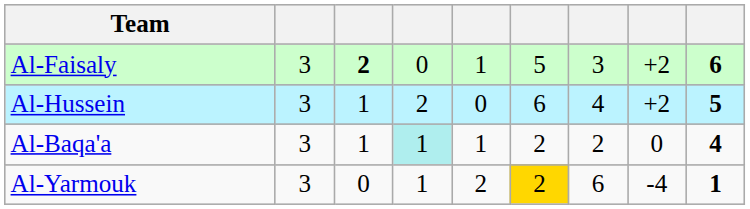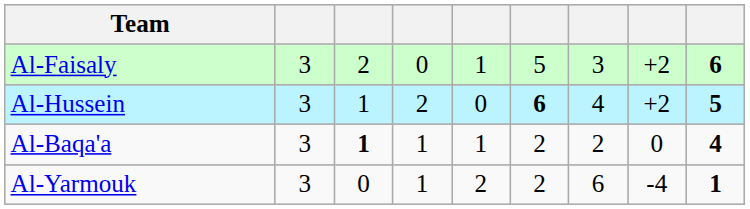Al-Faisaly | column 3: bold -> normal
Al-Hussein | column 6: normal -> bold
Al-Baqa'a | column 3: normal -> bold
Al-Baqa'a | column 4: paleturquoise background -> no background
Al-Yarmouk | column 6: gold background -> no background
